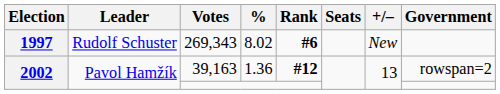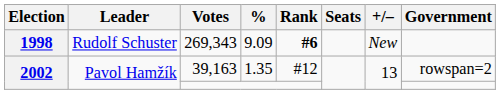269,343 | Election: 1997 -> 1998
269,343 | %: 8.02 -> 9.09
39,163 | %: 1.36 -> 1.35
39,163 | Rank: bold -> normal
